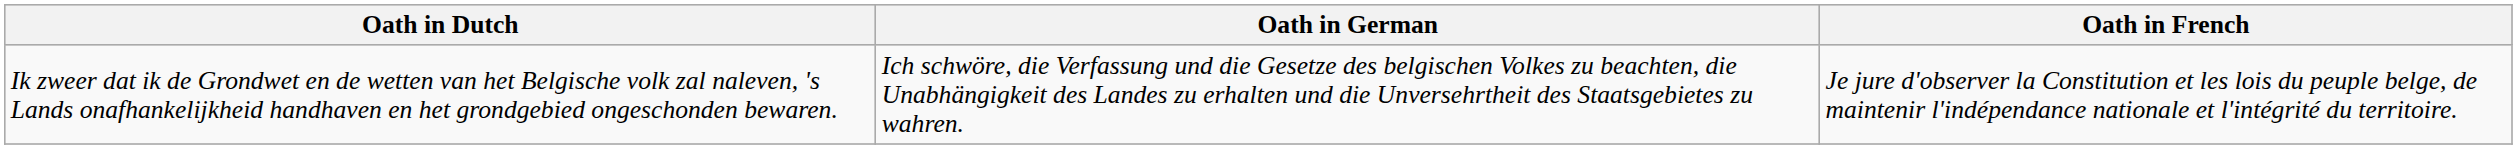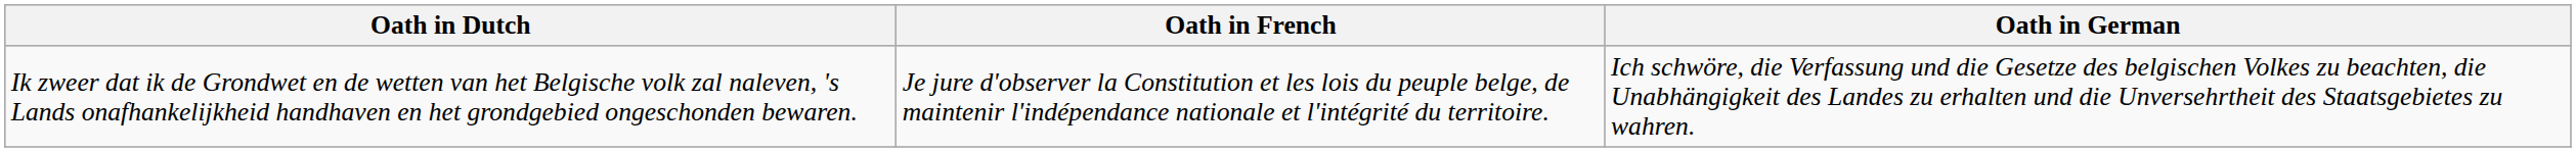columns swapped: Oath in French <-> Oath in German
